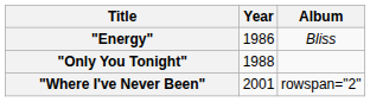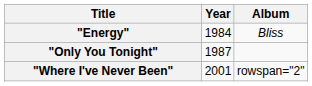"Energy" | Year: 1986 -> 1984
"Only You Tonight" | Year: 1988 -> 1987
